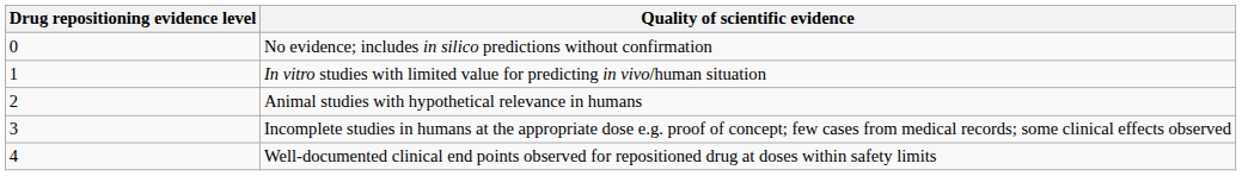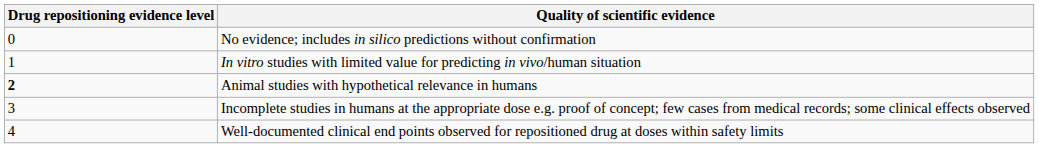Animal studies with hypothetical relevance in humans | Drug repositioning evidence level: normal -> bold
